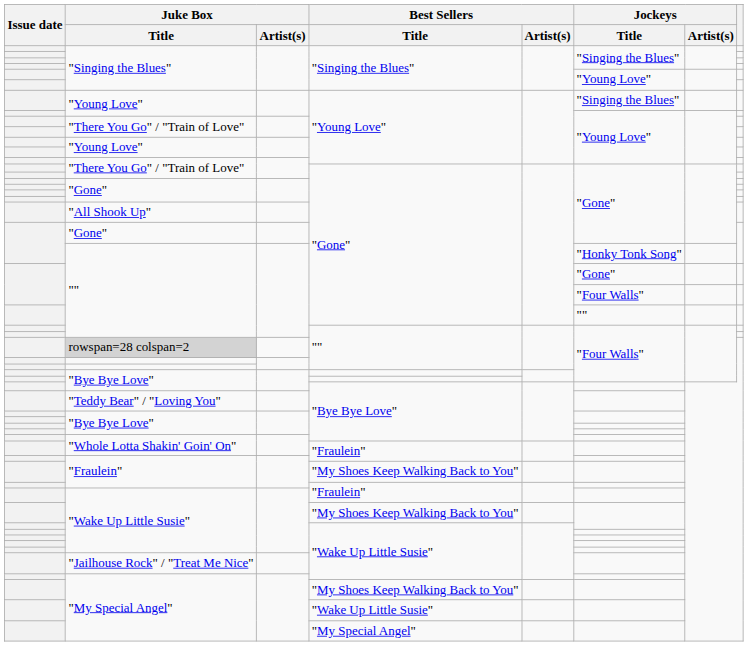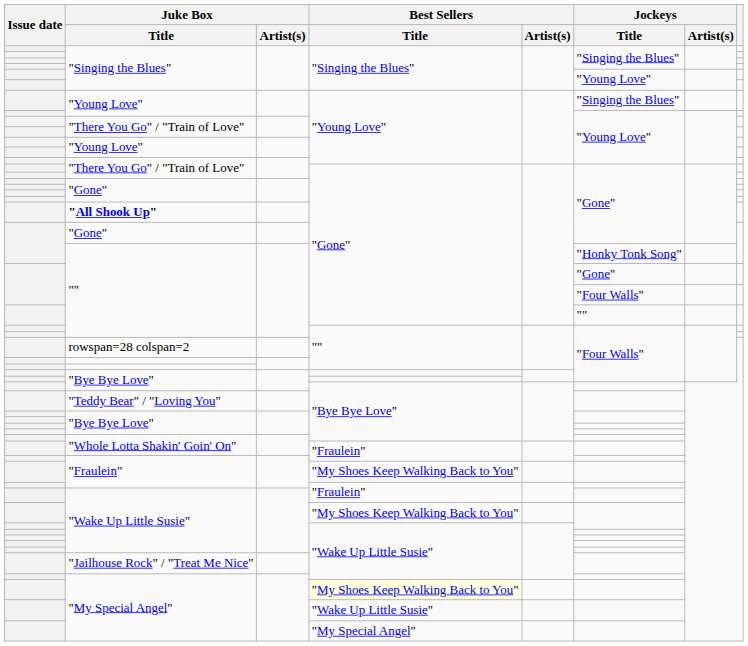"All Shook Up" | Juke Box / Title: normal -> bold
rowspan=28 colspan=2 | Juke Box / Title: lightgrey background -> no background
"My Special Angel" / "My Shoes Keep Walking Back to You" | Best Sellers / Title: no background -> lightyellow background
